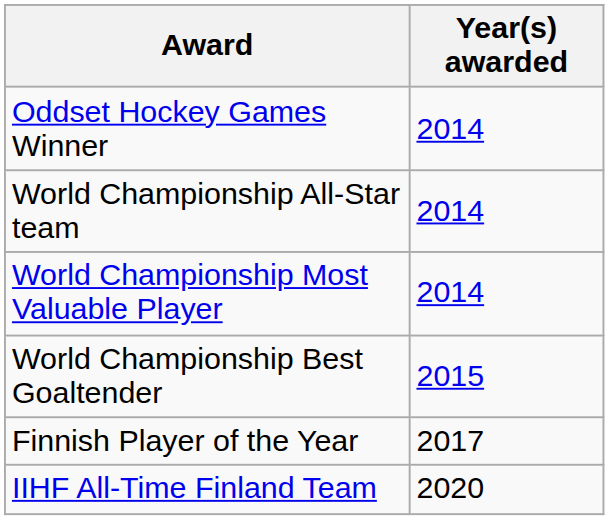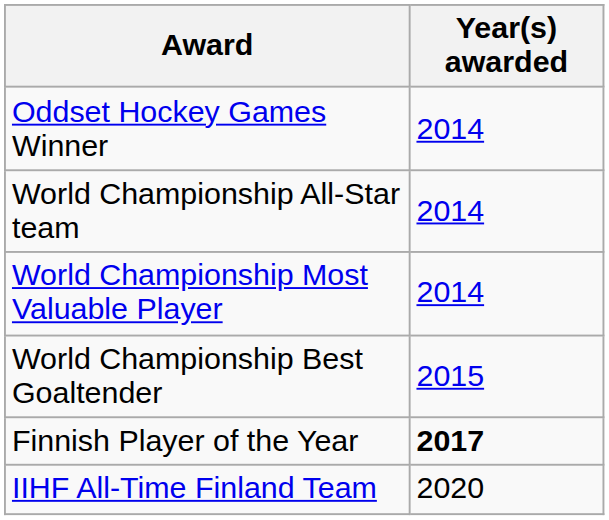Finnish Player of the Year | Year(s) awarded: normal -> bold
